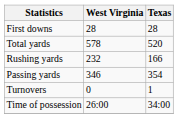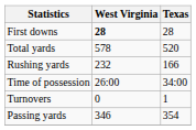First downs | West Virginia: normal -> bold
rows swapped: Passing yards <-> Time of possession
